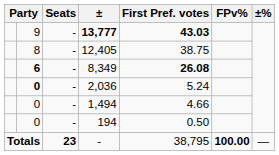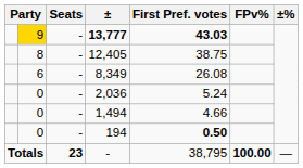13,777 | column 2: no background -> gold background
8,349 | column 2: bold -> normal
8,349 | First Pref. votes: bold -> normal
2,036 | column 2: bold -> normal
194 | First Pref. votes: normal -> bold
